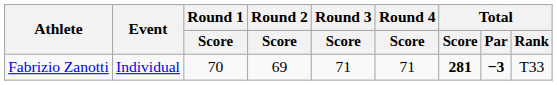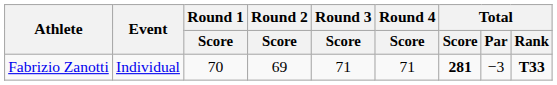Fabrizio Zanotti | Total / Par: bold -> normal
Fabrizio Zanotti | Total / Rank: normal -> bold
